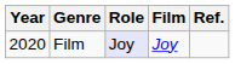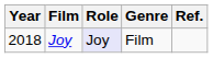columns swapped: Film <-> Genre
row 2 | Year: 2020 -> 2018
